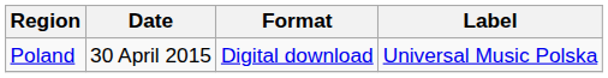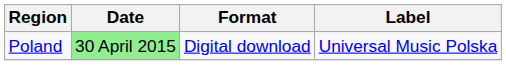Poland | Date: no background -> lightgreen background
